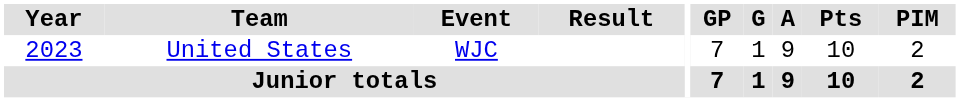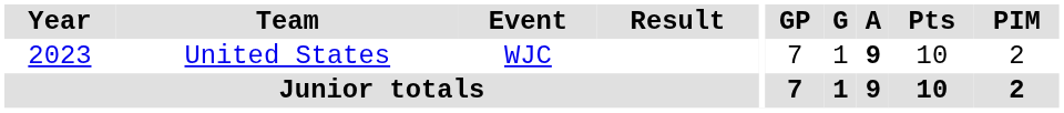United States | A: normal -> bold
